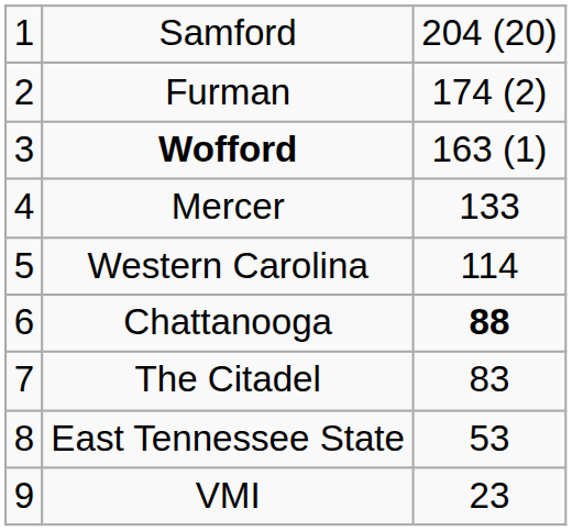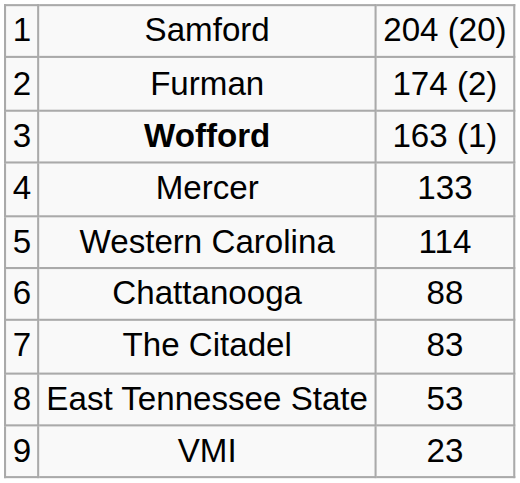Chattanooga | column 3: bold -> normal
